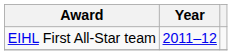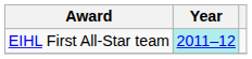row 2 | Year: no background -> paleturquoise background
